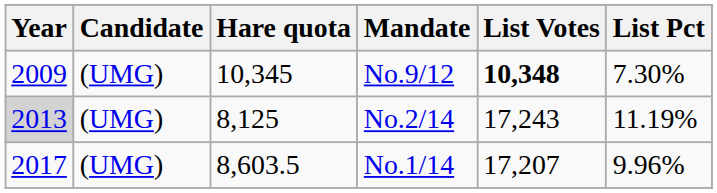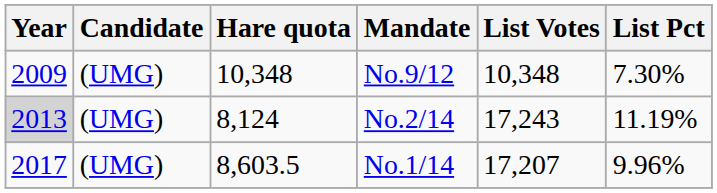No.9/12 | Hare quota: 10,345 -> 10,348
No.9/12 | List Votes: bold -> normal
No.2/14 | Hare quota: 8,125 -> 8,124
